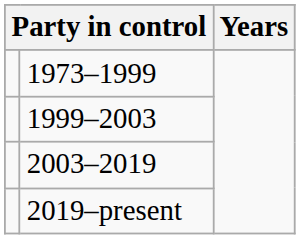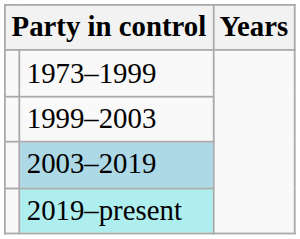2003–2019 | column 2: no background -> lightblue background
2019–present | column 2: no background -> paleturquoise background
